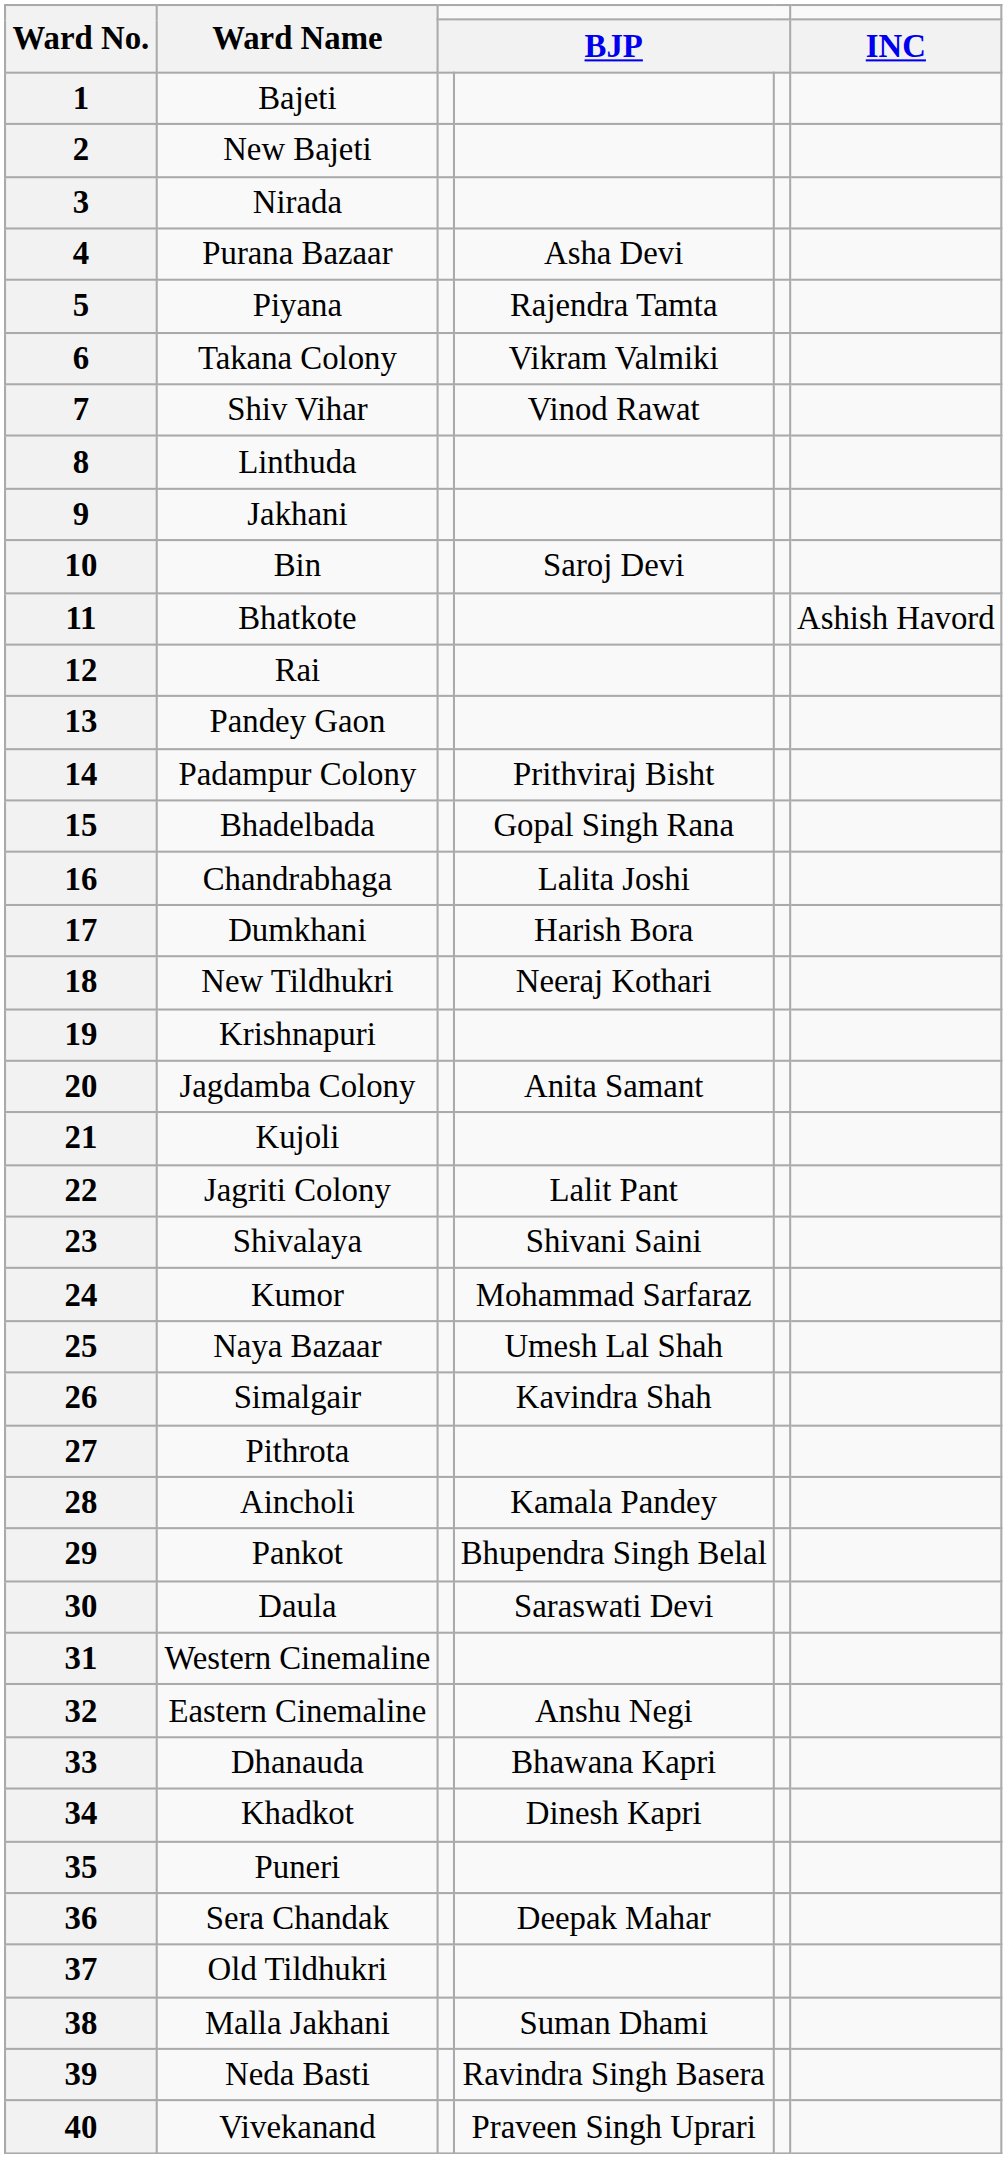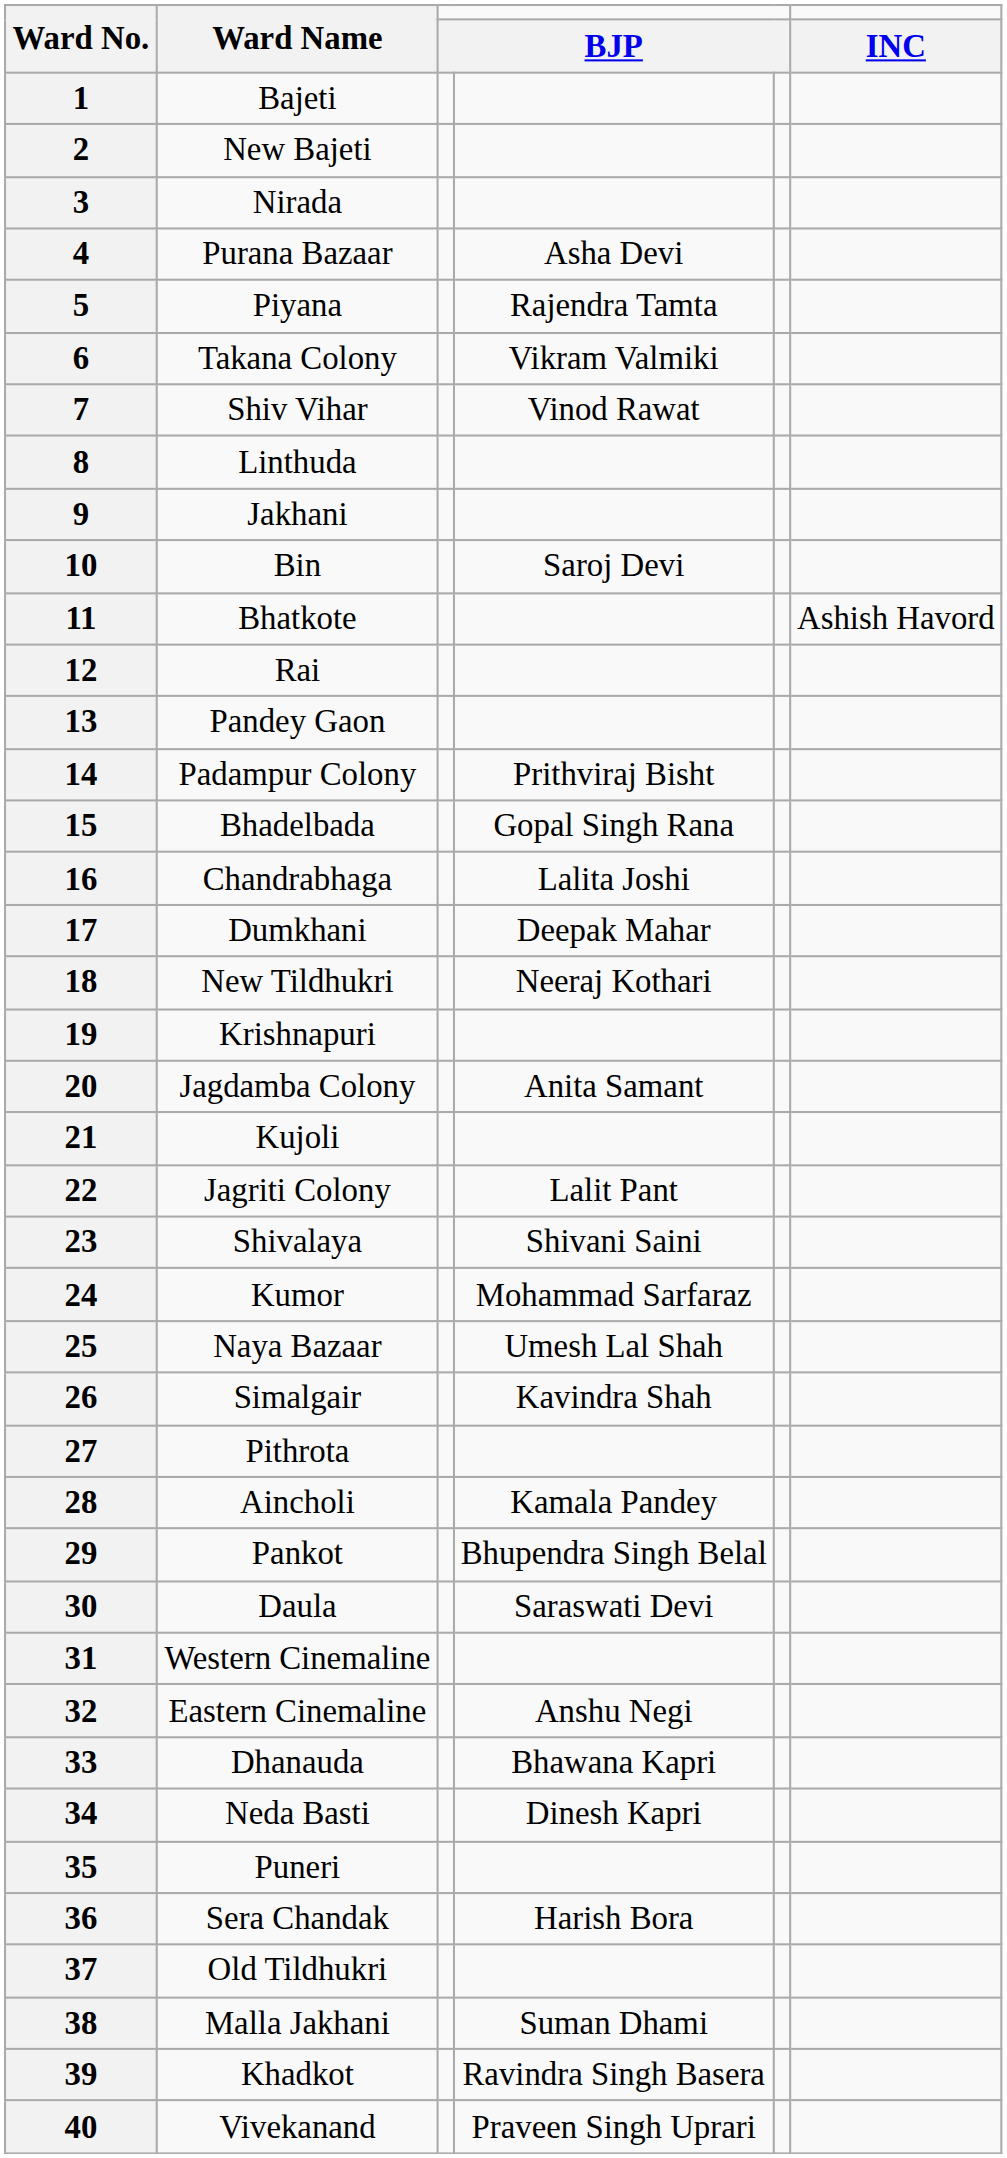17 | column 4: Harish Bora -> Deepak Mahar
34 | Ward Name: Khadkot -> Neda Basti
36 | column 4: Deepak Mahar -> Harish Bora
39 | Ward Name: Neda Basti -> Khadkot
